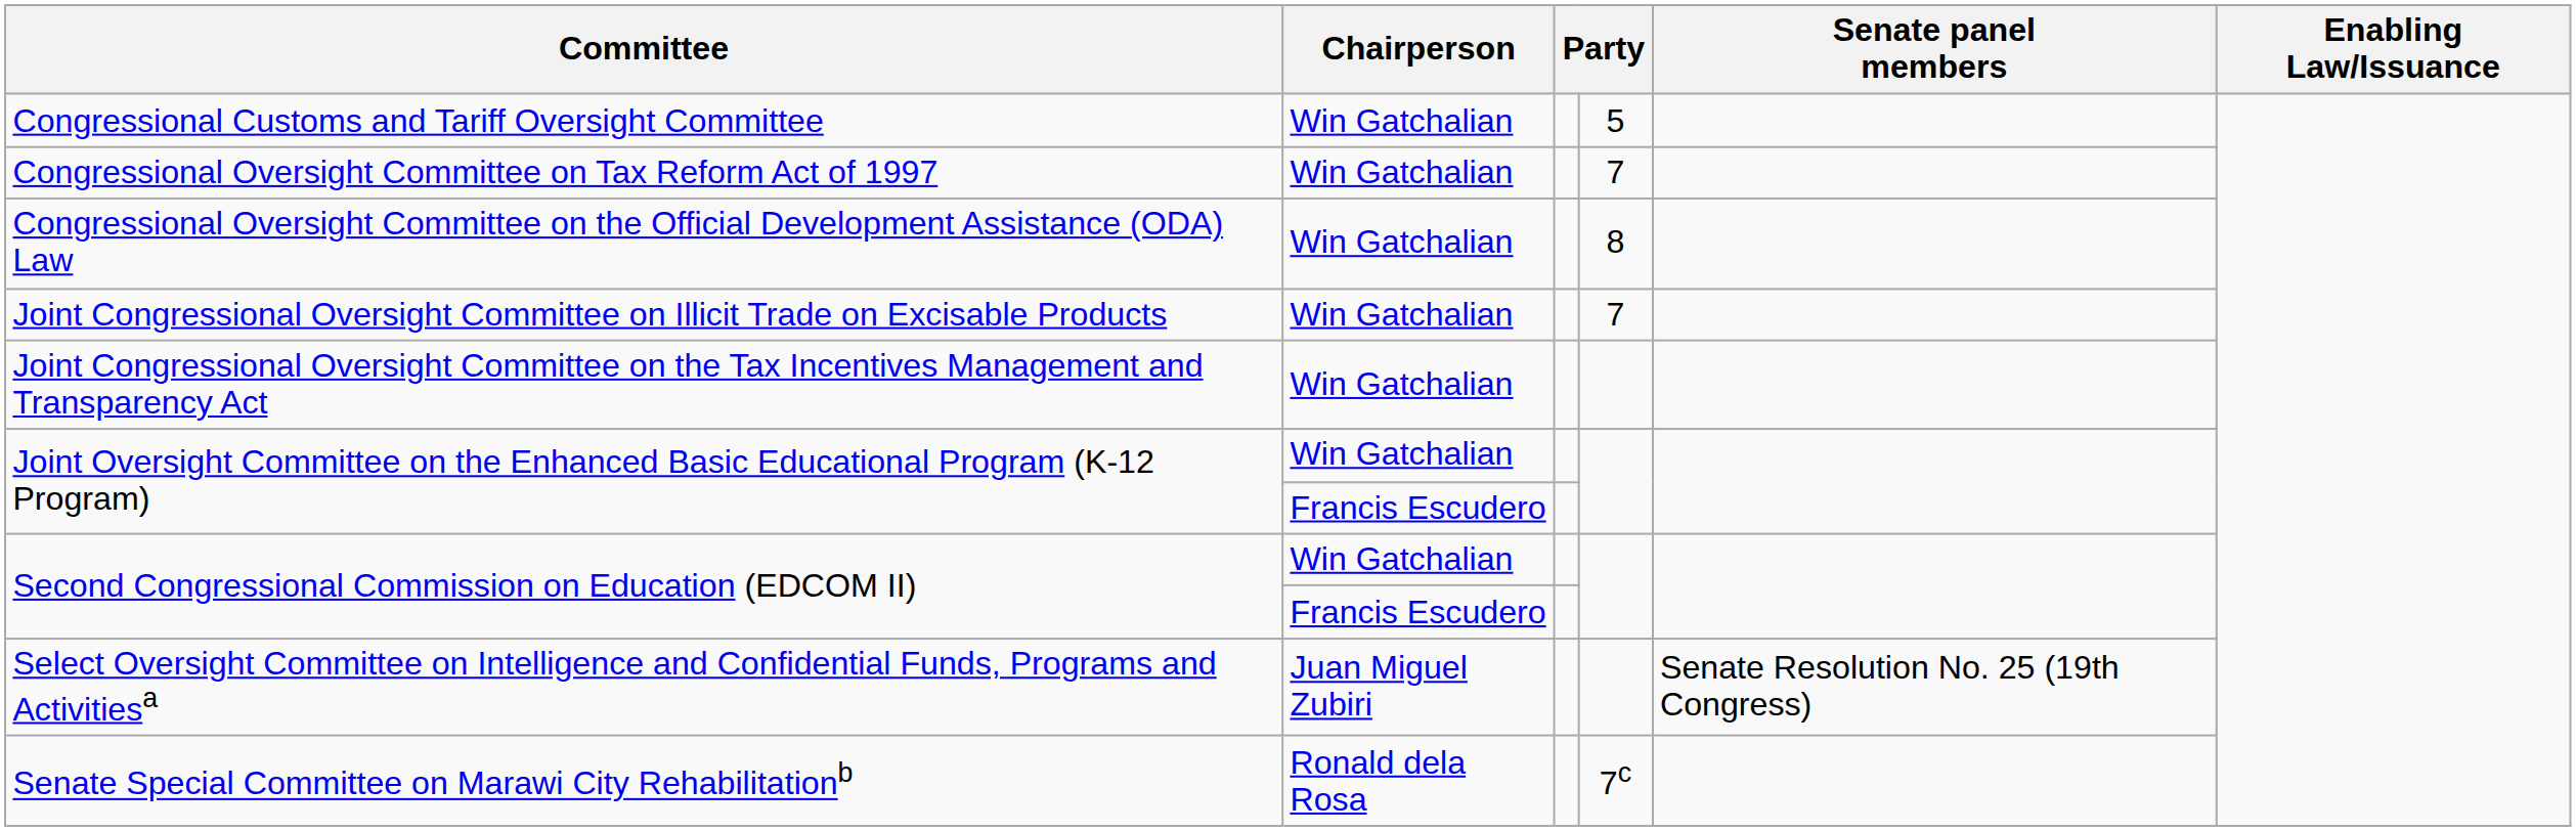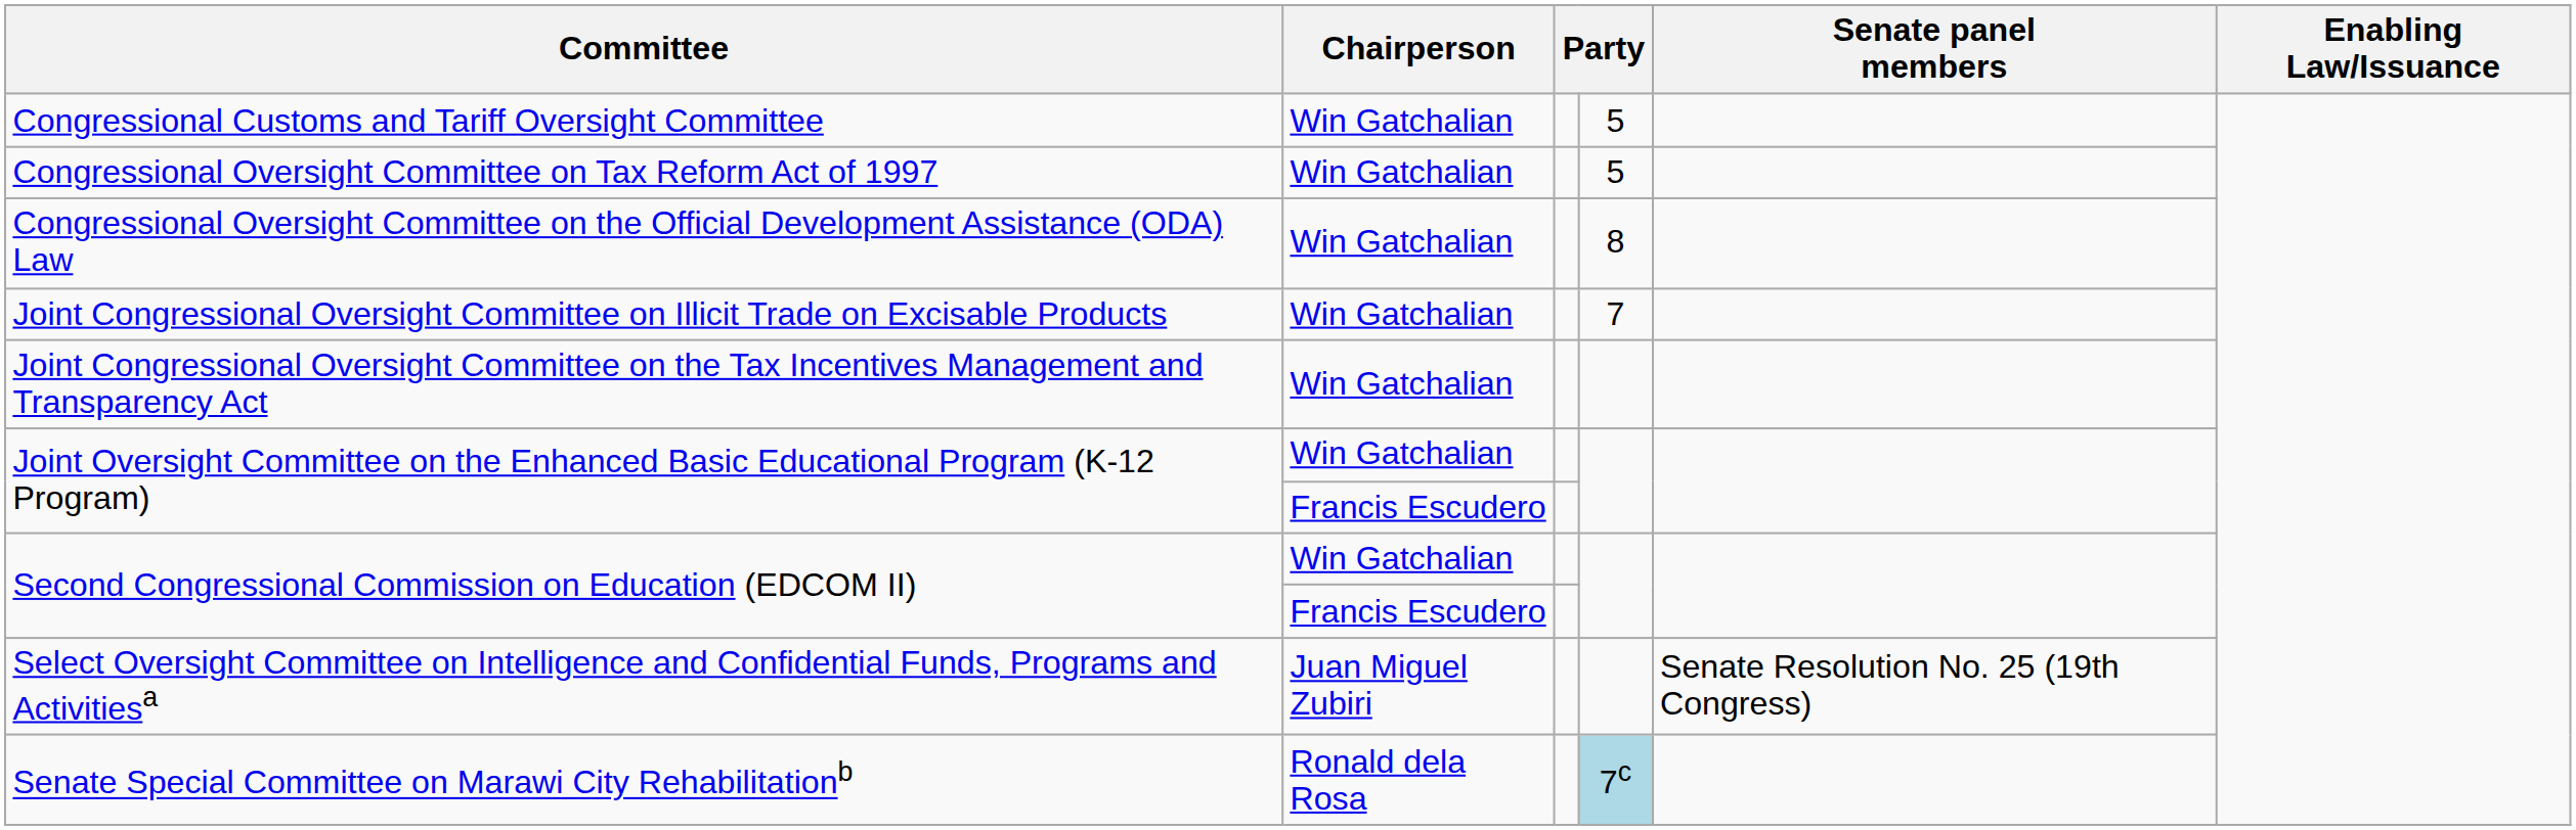Congressional Oversight Committee on Tax Reform Act of 1997 | column 4: 7 -> 5
Senate Special Committee on Marawi City Rehabilitationb | column 4: no background -> lightblue background
